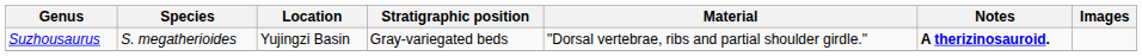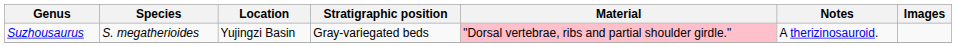Suzhousaurus | Material: no background -> pink background
Suzhousaurus | Notes: bold -> normal
